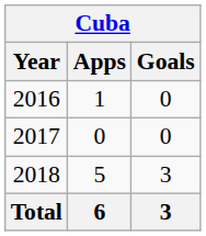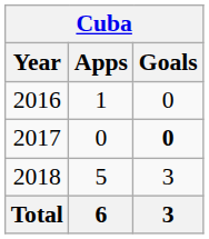2017 | Goals: normal -> bold
